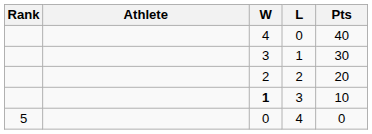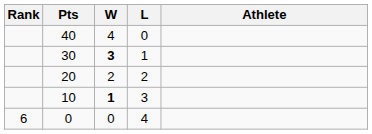columns swapped: Athlete <-> Pts
row 3 | W: normal -> bold
row 6 | Rank: 5 -> 6
